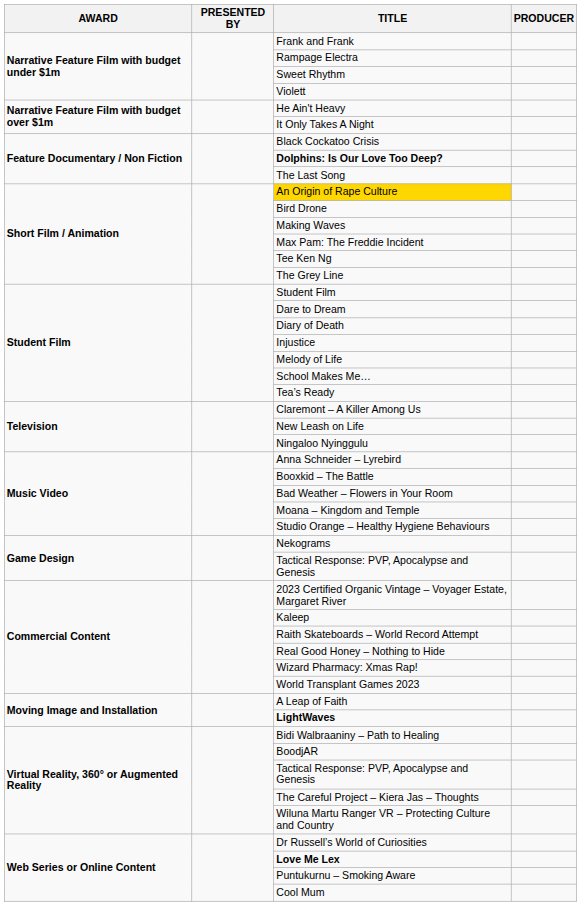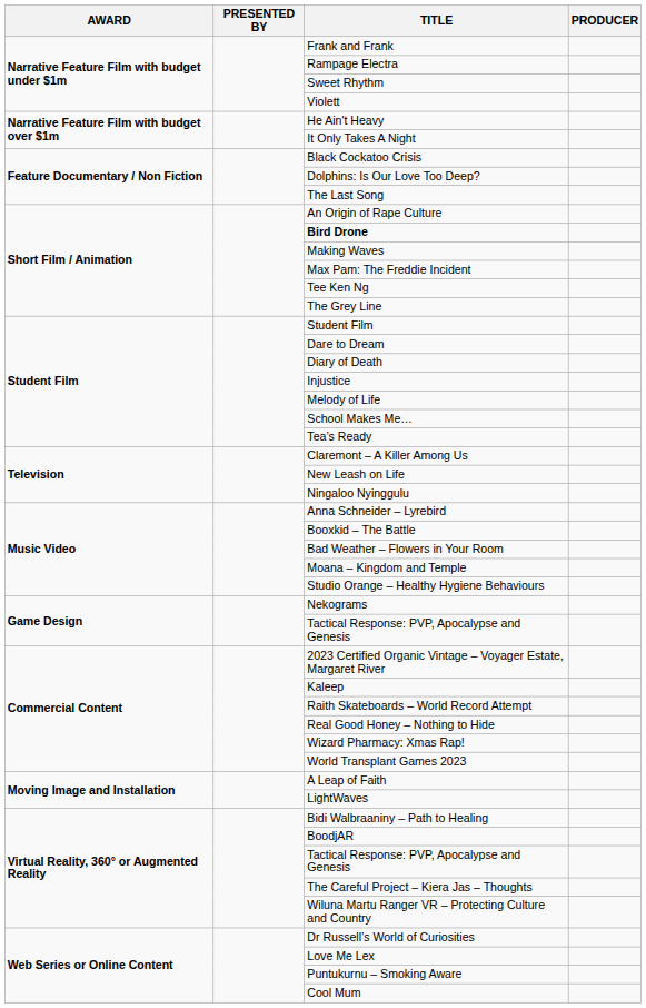Dolphins: Is Our Love Too Deep? | TITLE: bold -> normal
An Origin of Rape Culture | TITLE: gold background -> no background
Bird Drone | TITLE: normal -> bold
LightWaves | TITLE: bold -> normal
Love Me Lex | TITLE: bold -> normal
